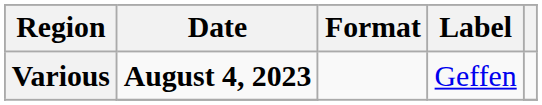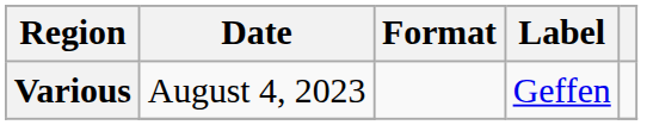Various / August 4, 2023 | Date: bold -> normal
